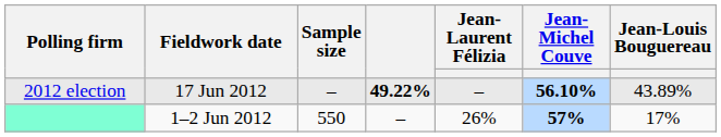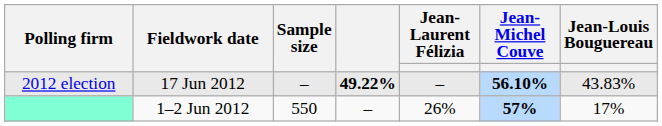2012 election | Jean-Louis Bouguereau: 43.89% -> 43.83%
